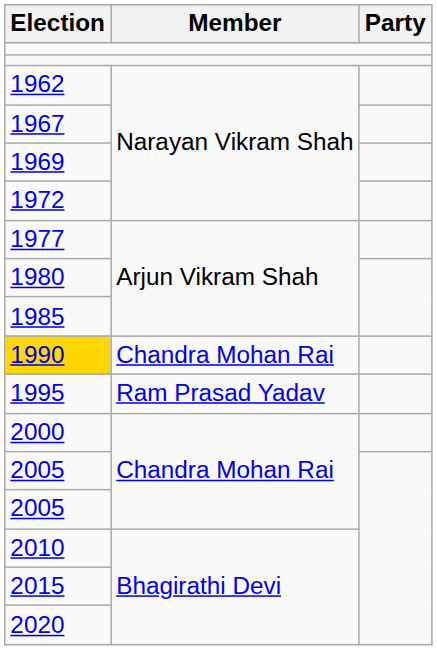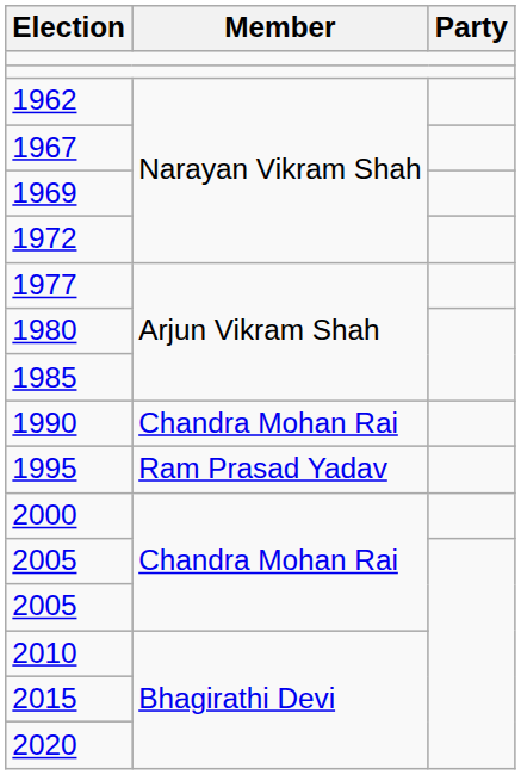1990 | Election: gold background -> no background
